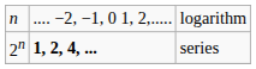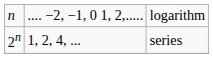series | column 2: bold -> normal
